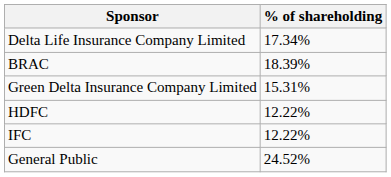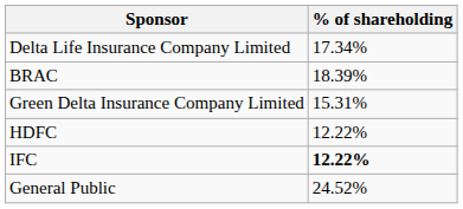IFC | % of shareholding: normal -> bold
